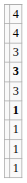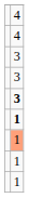row 4 | column 2: bold -> normal
row 5 | column 2: normal -> bold
row 7 | column 2: no background -> lightsalmon background
